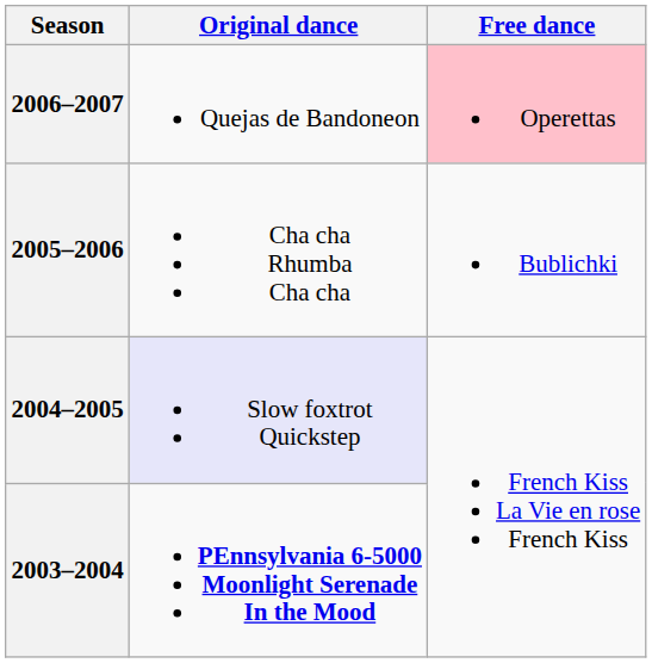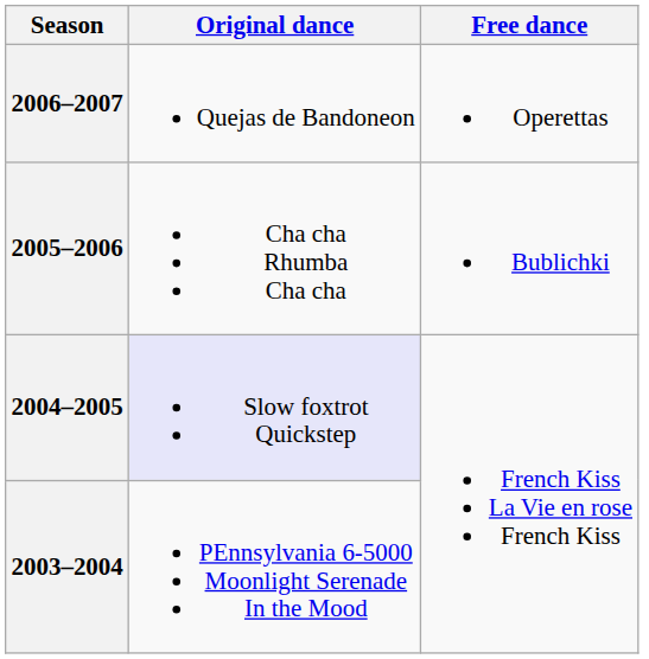2006–2007 | Free dance: pink background -> no background
2003–2004 | Original dance: bold -> normal
